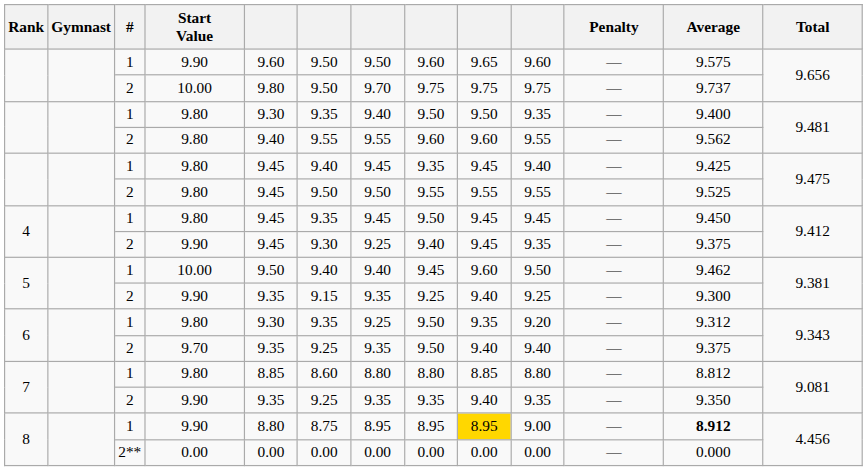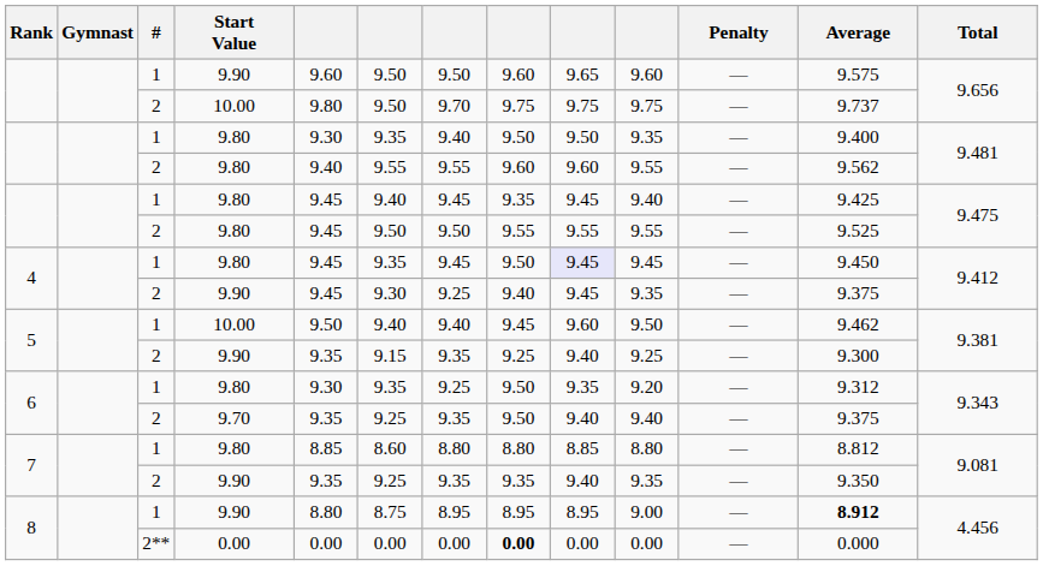4 / 9.80 | column 9: no background -> lavender background
8 / 9.90 | column 9: gold background -> no background
8 / 0.00 | column 8: normal -> bold
